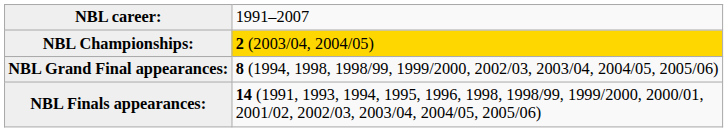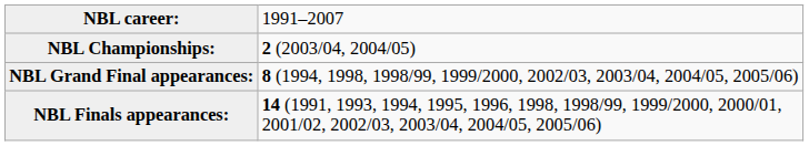NBL Championships: | column 2: gold background -> no background
